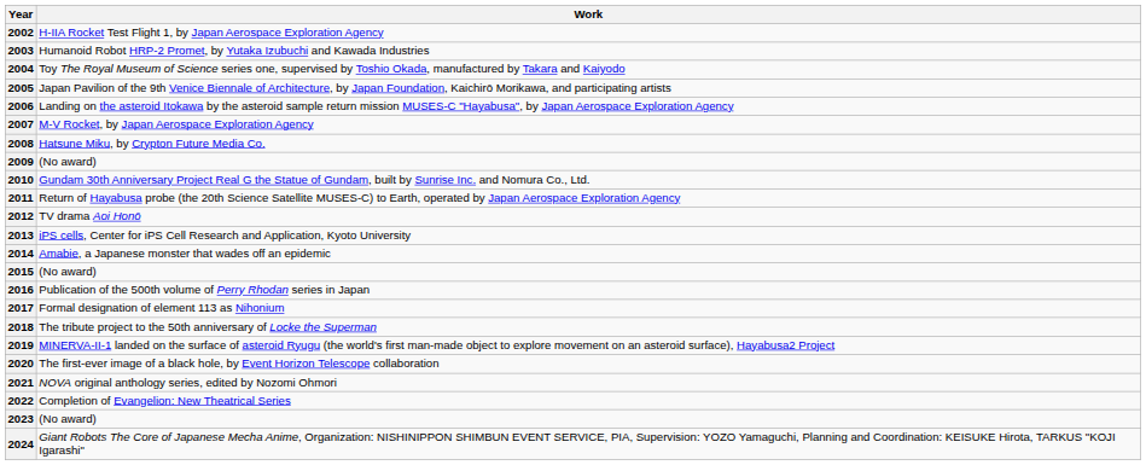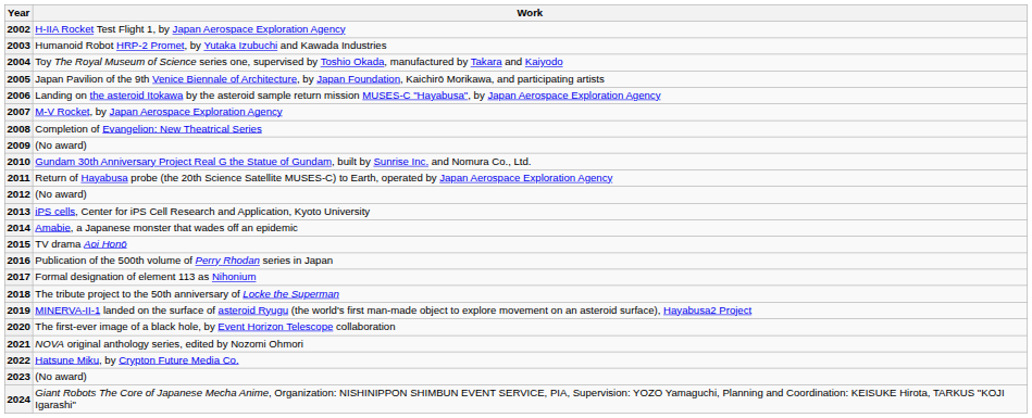2008 | Work: Hatsune Miku, by Crypton Future Media Co. -> Completion of Evangelion: New Theatrical Series
2012 | Work: TV drama Aoi Honō -> (No award)
2015 | Work: (No award) -> TV drama Aoi Honō
2022 | Work: Completion of Evangelion: New Theatrical Series -> Hatsune Miku, by Crypton Future Media Co.
